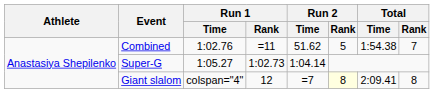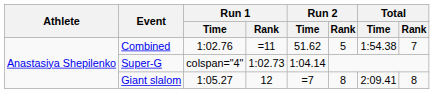Super-G | Run 1 / Time: 1:05.27 -> colspan="4"
Giant slalom | Run 1 / Time: colspan="4" -> 1:05.27
Giant slalom | Run 2 / Rank: lightyellow background -> no background
